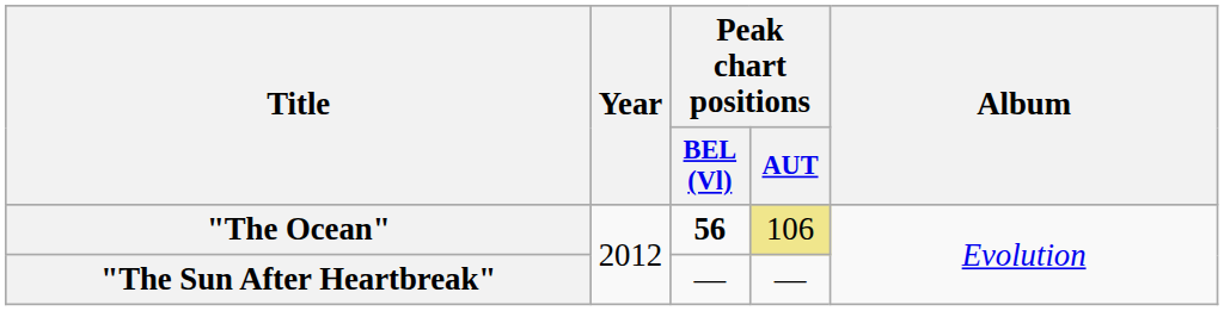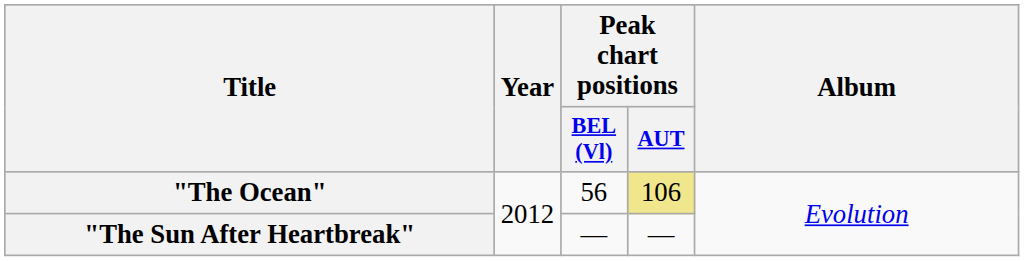"The Ocean" | Peak chart positions / BEL (Vl): bold -> normal
